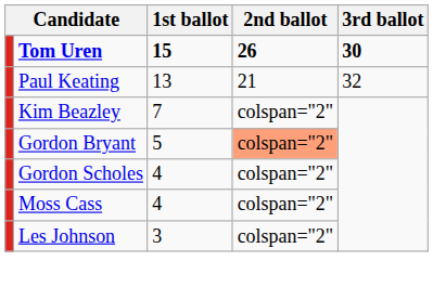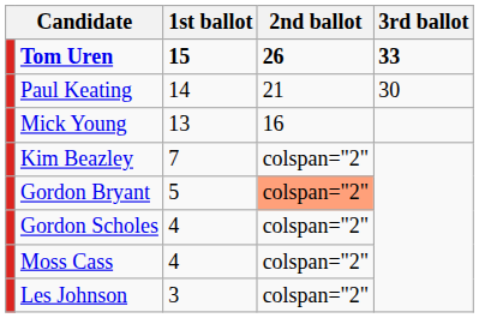Tom Uren | 3rd ballot: 30 -> 33
Paul Keating | 1st ballot: 13 -> 14
Paul Keating | 3rd ballot: 32 -> 30
+ row: Mick Young | 13 | 16
